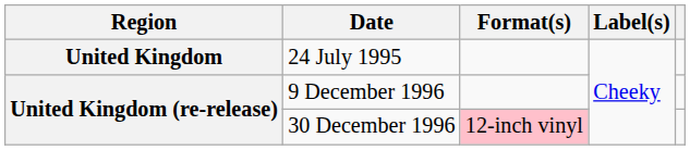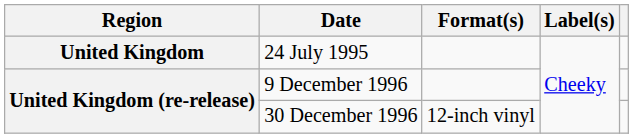30 December 1996 | Format(s): pink background -> no background
